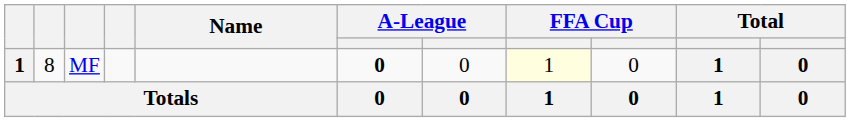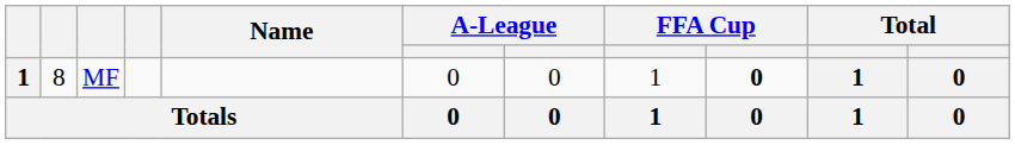MF | column 6: bold -> normal
MF | column 8: lightyellow background -> no background
MF | column 9: normal -> bold
